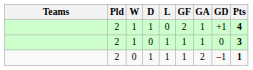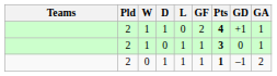columns swapped: GA <-> Pts
